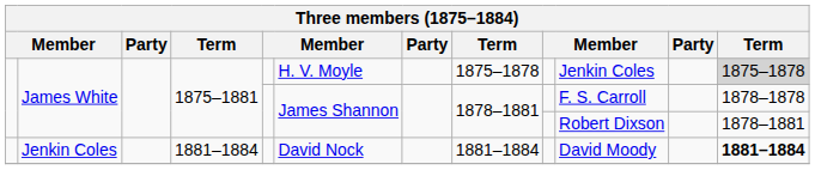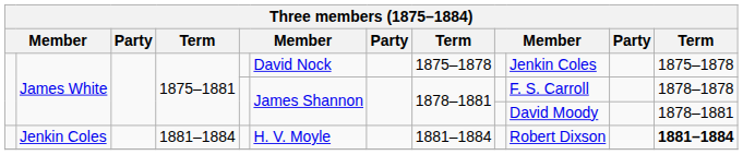row 3 | column 6: H. V. Moyle -> David Nock
row 3 | column 12: lightgrey background -> no background
row 5 | column 10: Robert Dixson -> David Moody
row 6 | column 6: David Nock -> H. V. Moyle
row 6 | column 10: David Moody -> Robert Dixson
